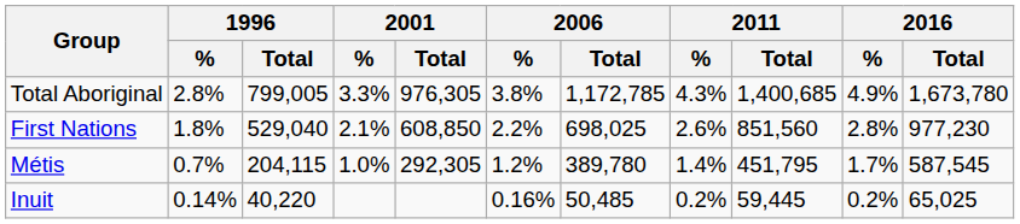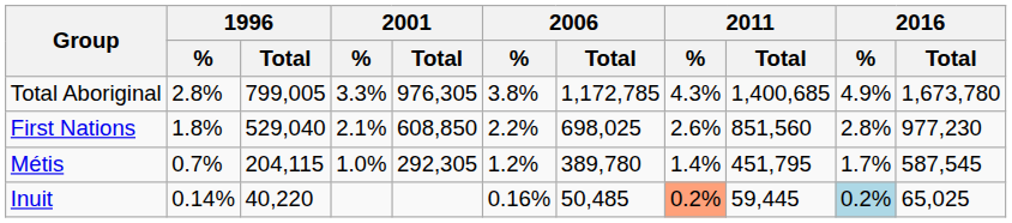Inuit | 2011 / %: no background -> lightsalmon background
Inuit | 2016 / %: no background -> lightblue background
